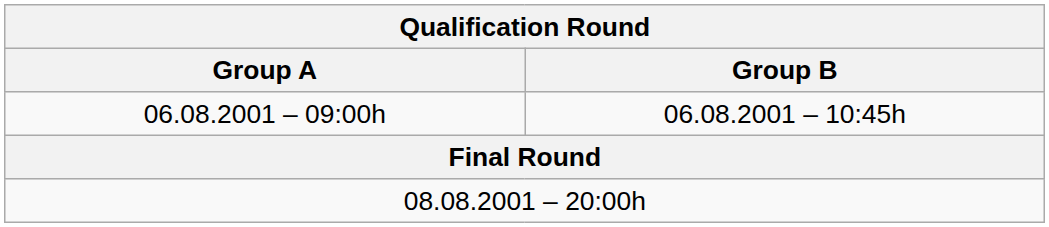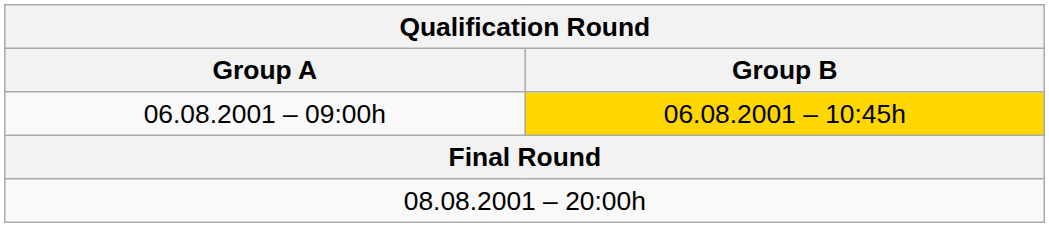06.08.2001 – 09:00h | Group B: no background -> gold background
